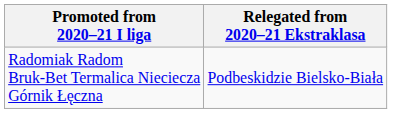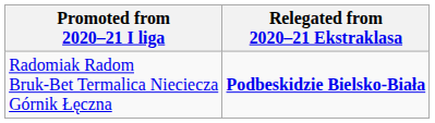Radomiak Radom Bruk-Bet Termalica Nieciecza Górnik Łęczna | Relegated from 2020–21 Ekstraklasa: normal -> bold
